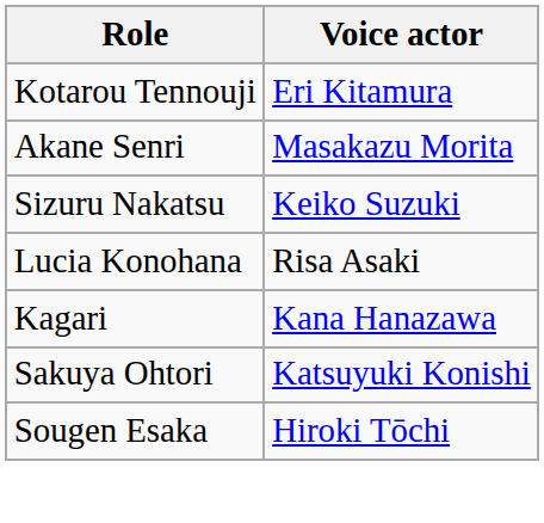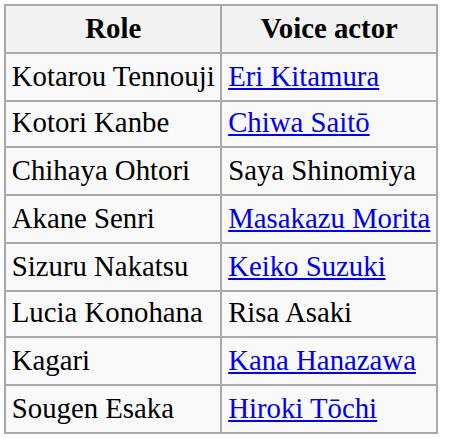+ row: Kotori Kanbe | Chiwa Saitō
+ row: Chihaya Ohtori | Saya Shinomiya
- row: Sakuya Ohtori | Katsuyuki Konishi
